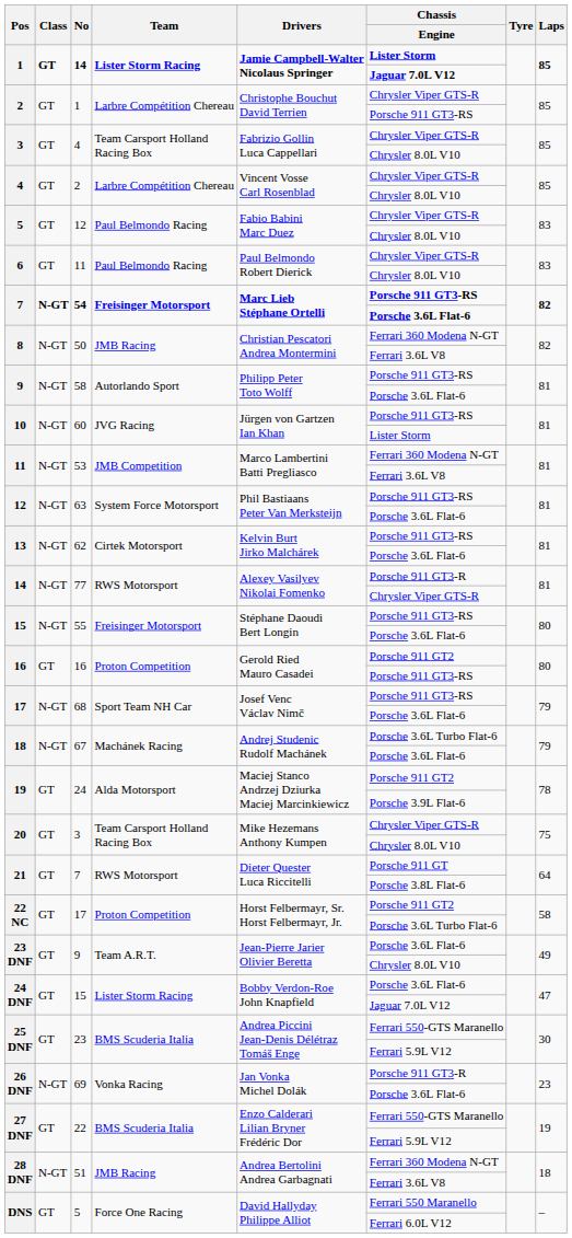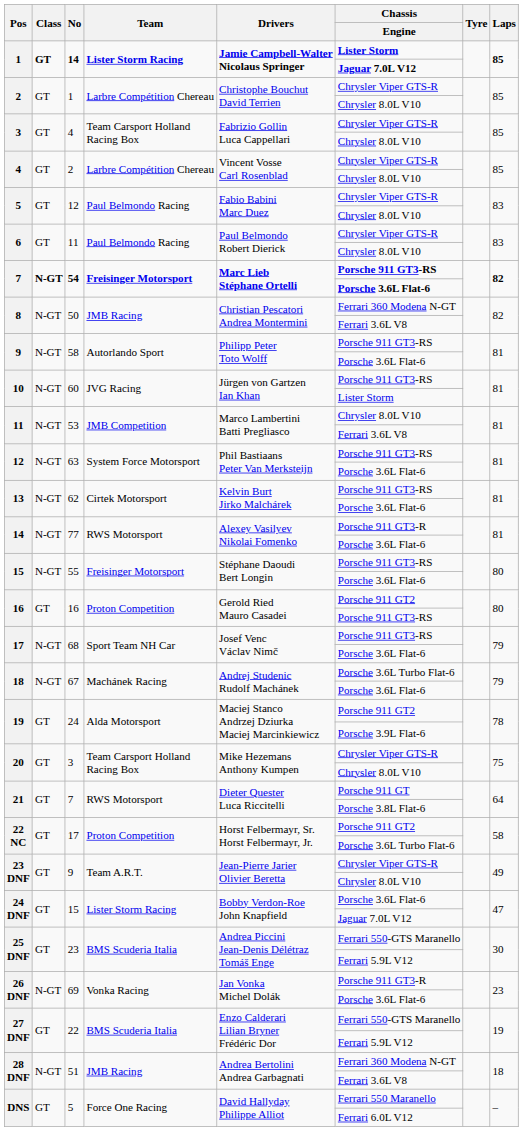row 6 | Chassis / Engine: Porsche 911 GT3-RS -> Chrysler 8.0L V10
row 23 | Chassis / Engine: Ferrari 360 Modena N-GT -> Chrysler 8.0L V10
row 30 | Chassis / Engine: Chrysler Viper GTS-R -> Porsche 3.6L Flat-6
row 47 | Chassis / Engine: Porsche 3.6L Flat-6 -> Chrysler Viper GTS-R
